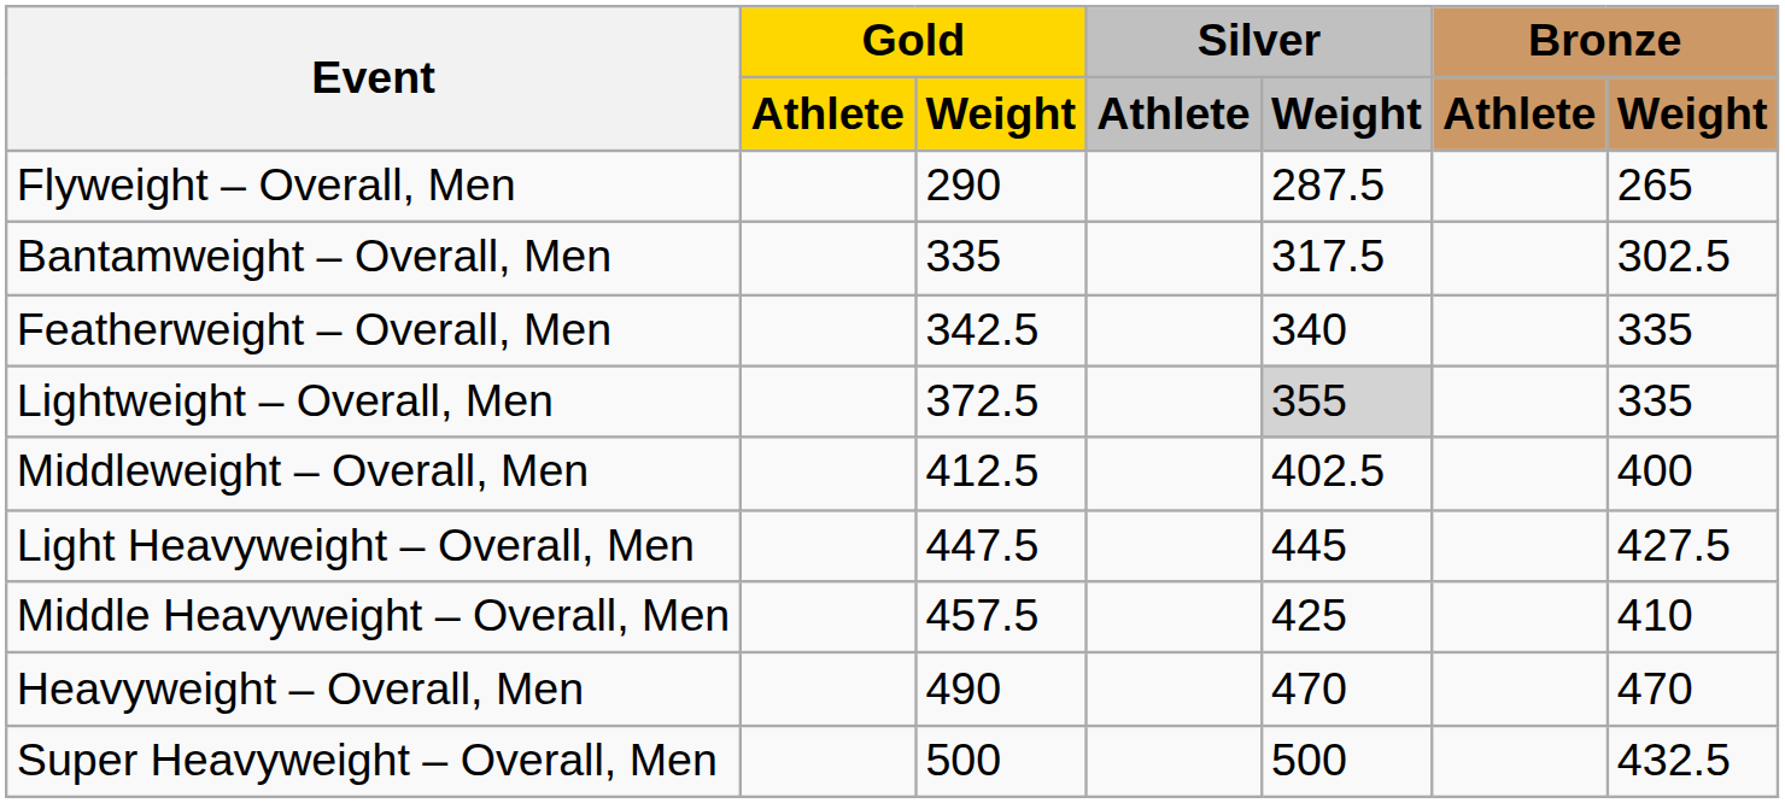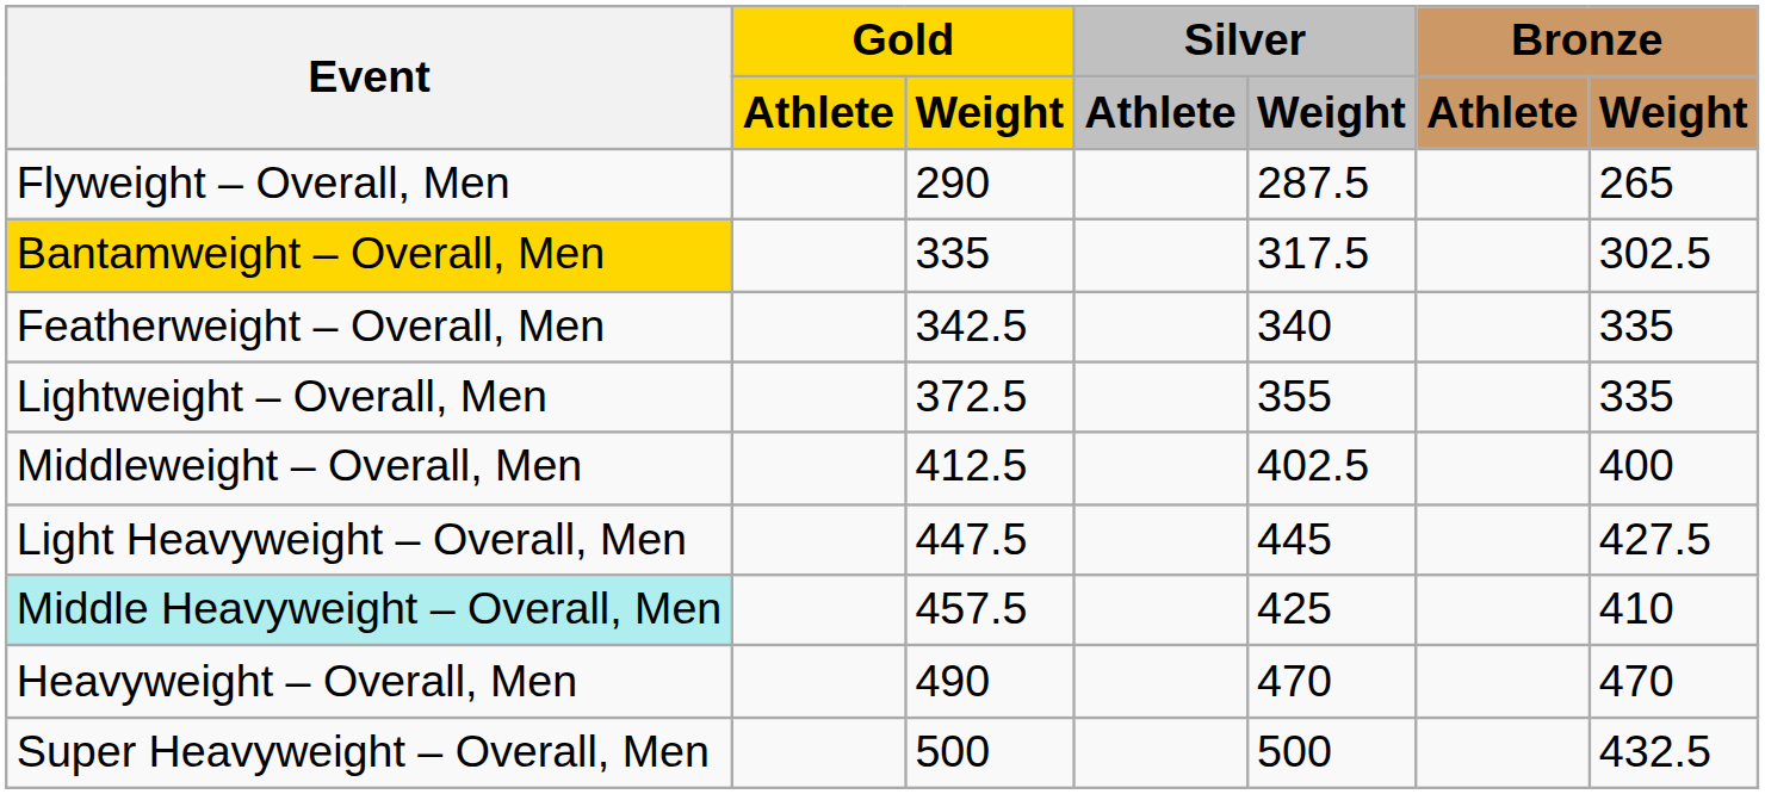row 4 | Event: no background -> gold background
row 6 | Silver / Weight: lightgrey background -> no background
row 9 | Event: no background -> paleturquoise background
